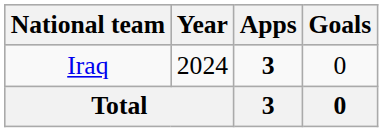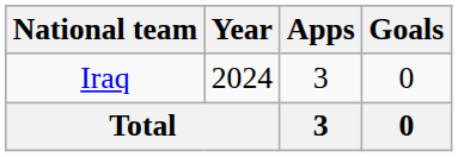Iraq | Apps: bold -> normal
